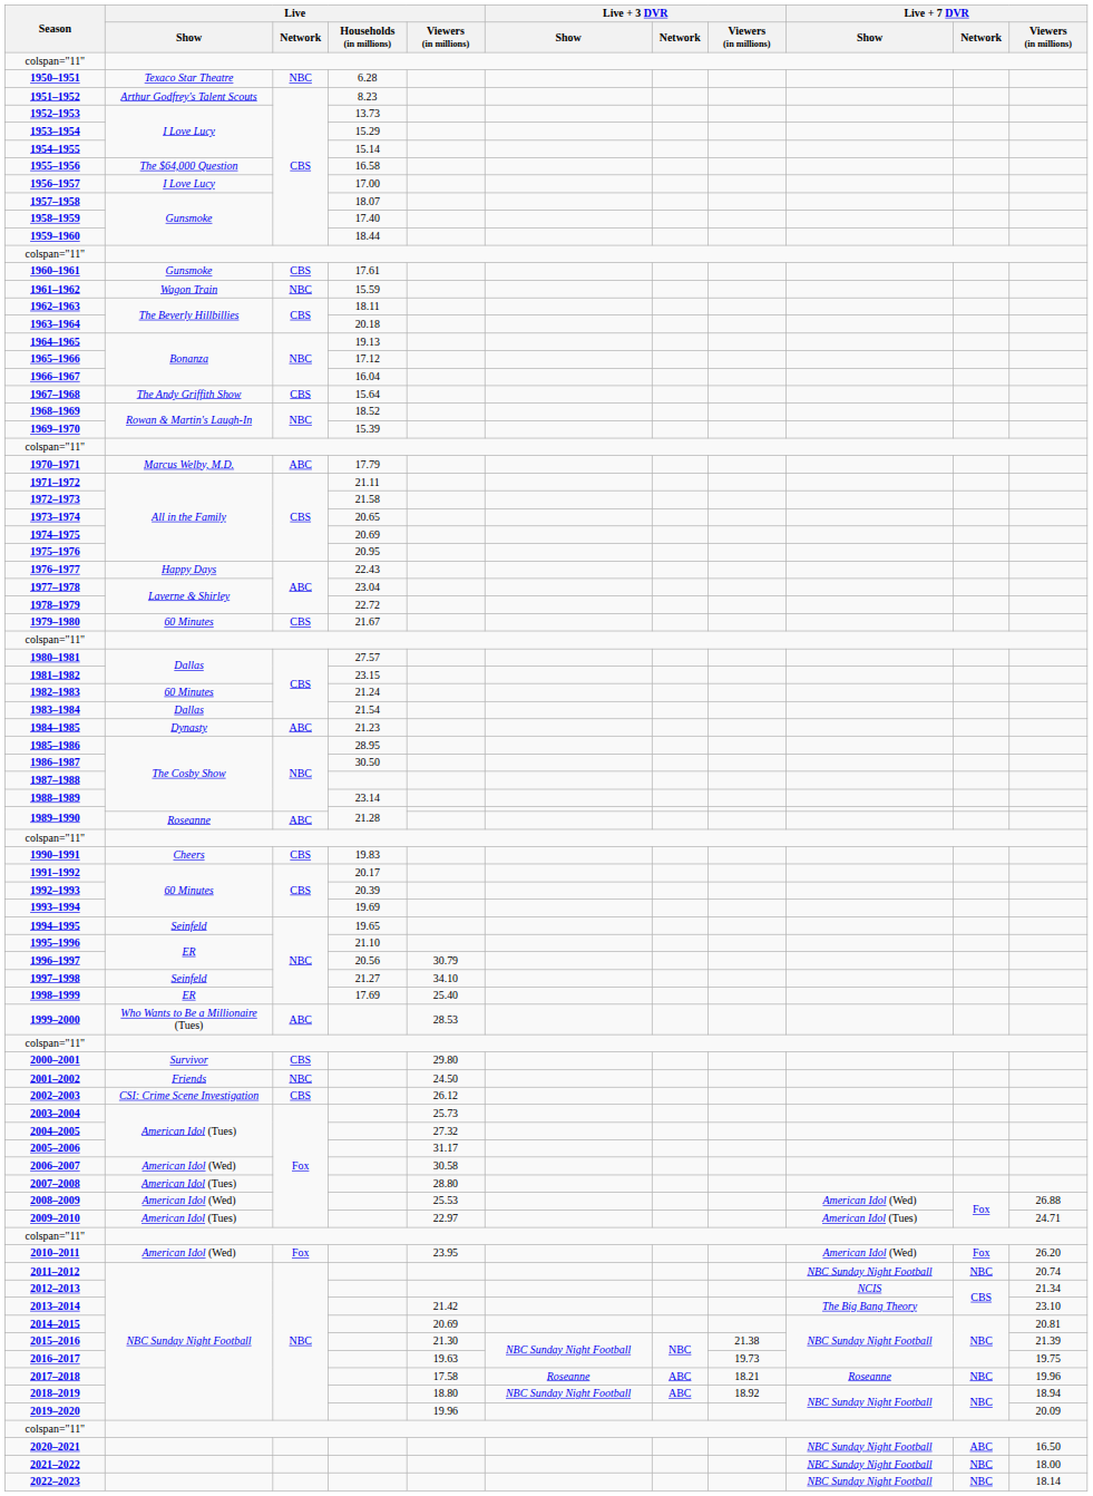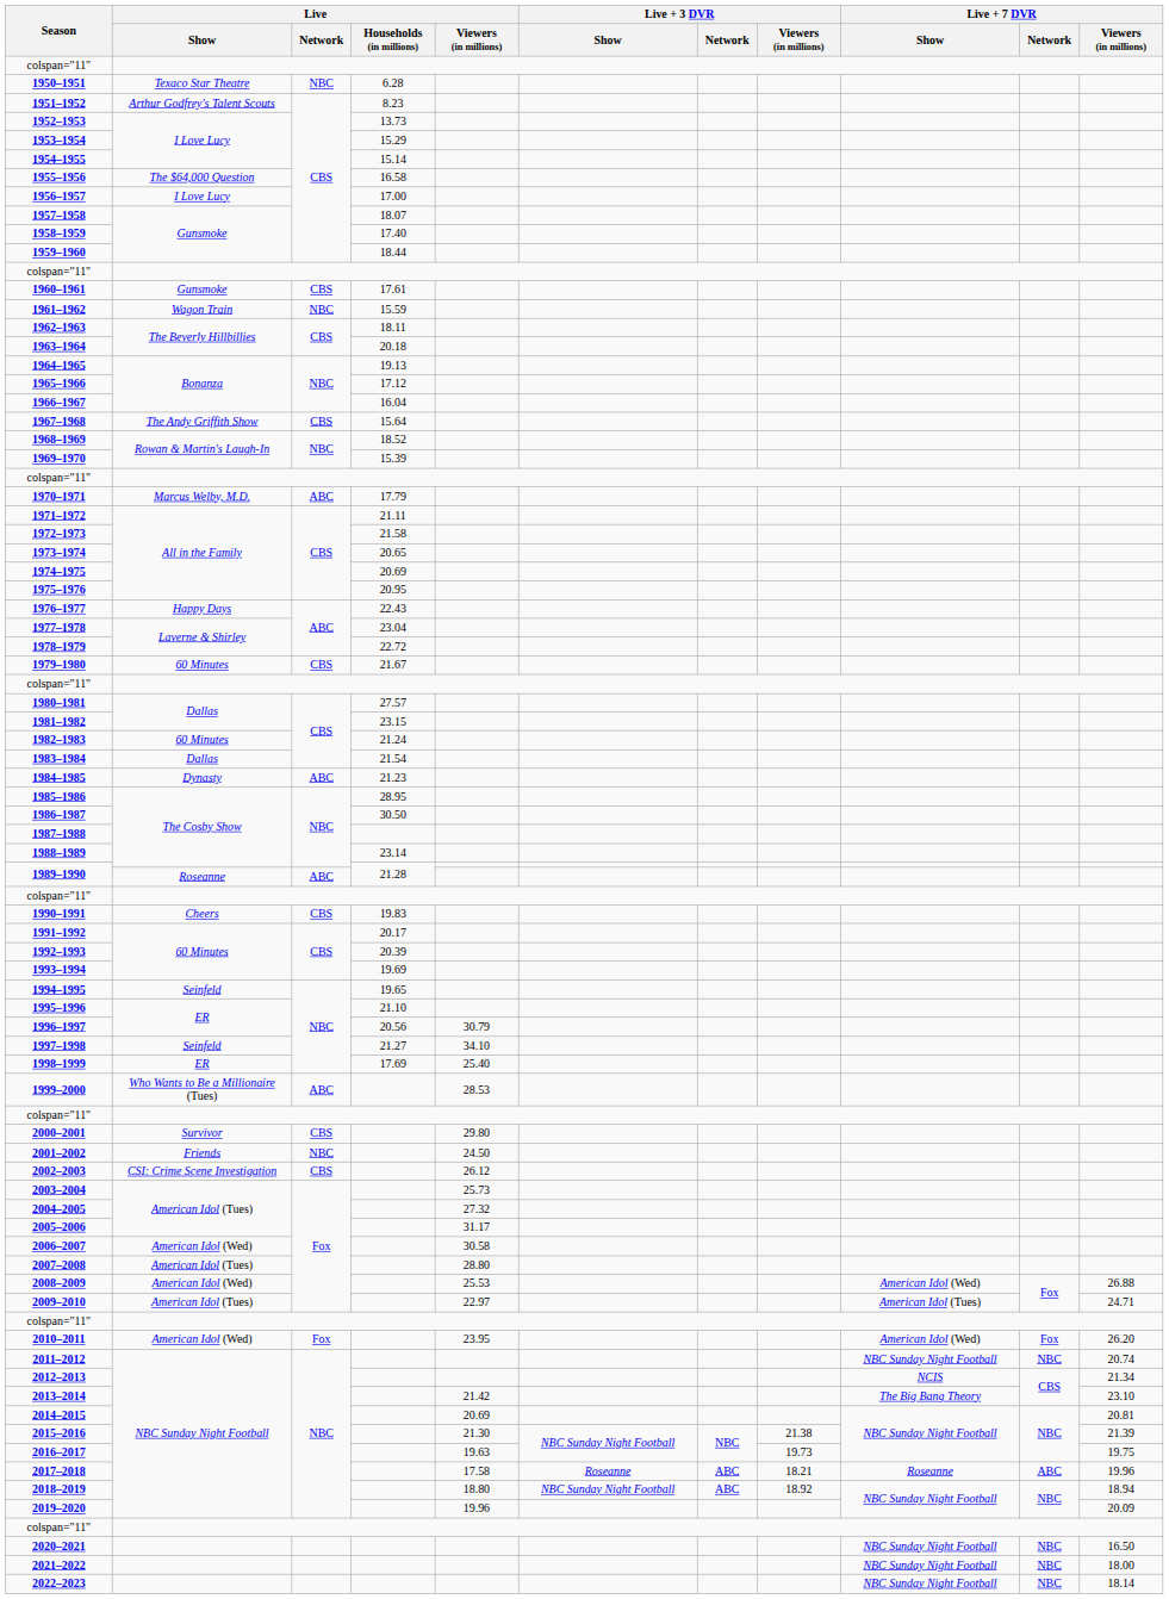2017–2018 | Live + 7 DVR / Network: NBC -> ABC
2020–2021 | Live + 7 DVR / Network: ABC -> NBC
